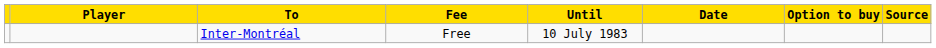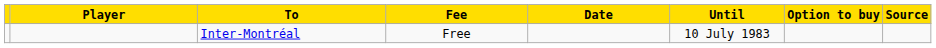columns swapped: Date <-> Until
